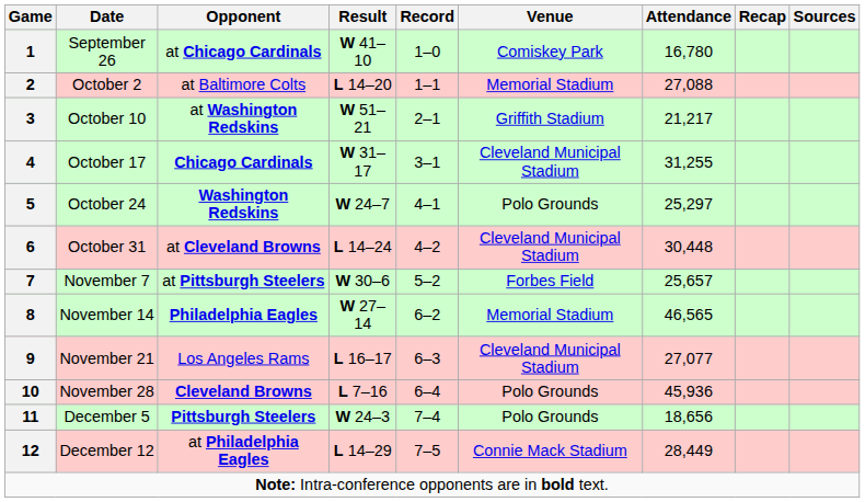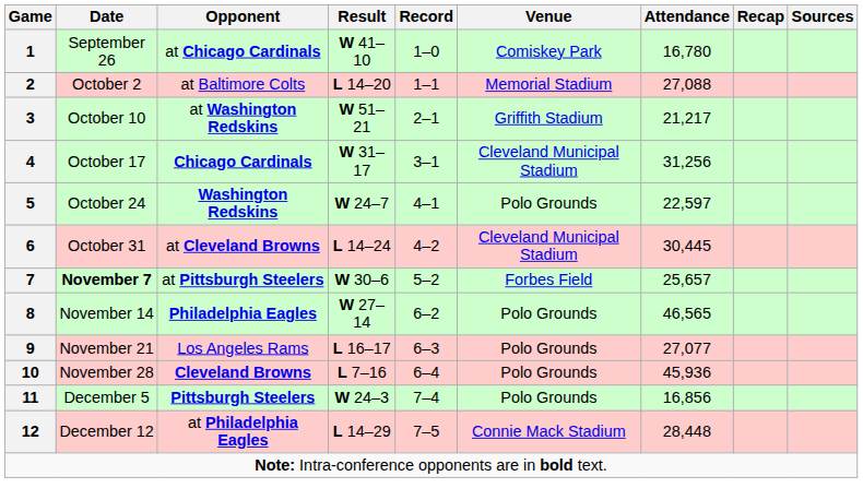4 | Attendance: 31,255 -> 31,256
5 | Attendance: 25,297 -> 22,597
6 | Attendance: 30,448 -> 30,445
7 | Date: normal -> bold
8 | Venue: Memorial Stadium -> Polo Grounds
9 | Venue: Cleveland Municipal Stadium -> Polo Grounds
11 | Attendance: 18,656 -> 16,856
12 | Attendance: 28,449 -> 28,448
